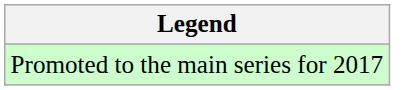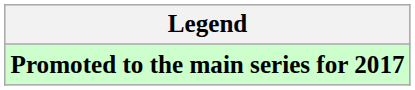row 2 | column 1: normal -> bold
